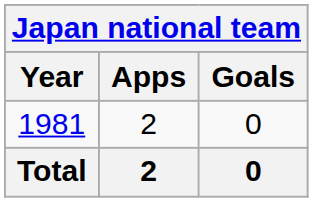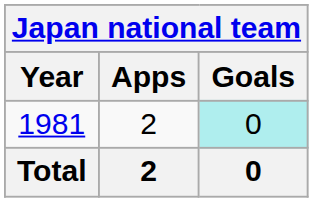1981 | Goals: no background -> paleturquoise background
